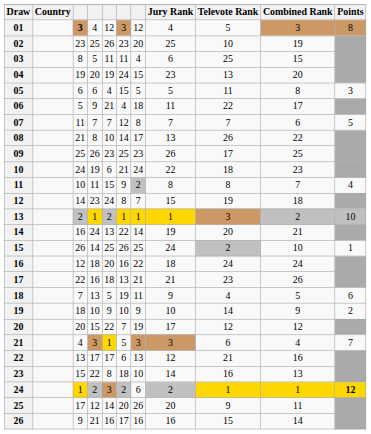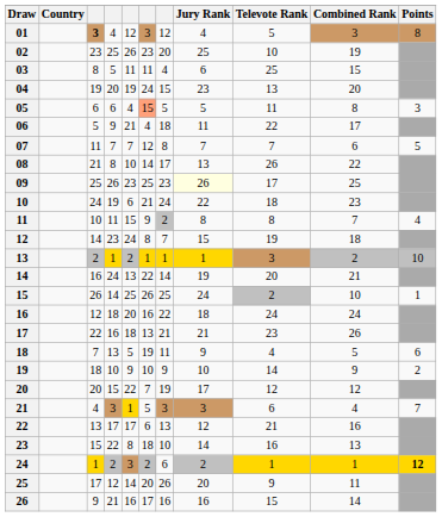05 | column 6: no background -> lightsalmon background
09 | Jury Rank: no background -> lightyellow background
